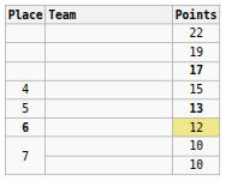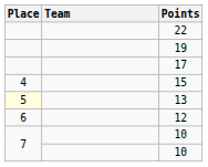17 | Points: bold -> normal
13 | Place: no background -> lightyellow background
13 | Points: bold -> normal
12 | Place: bold -> normal
12 | Points: khaki background -> no background
